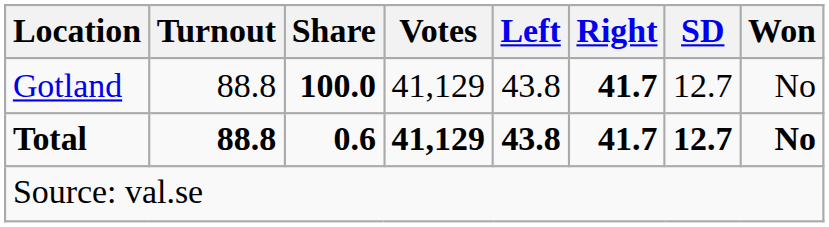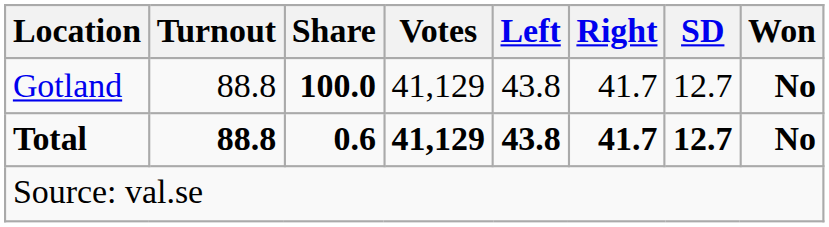Gotland | Right: bold -> normal
Gotland | Won: normal -> bold
